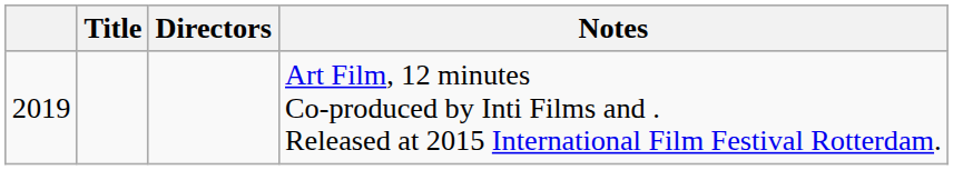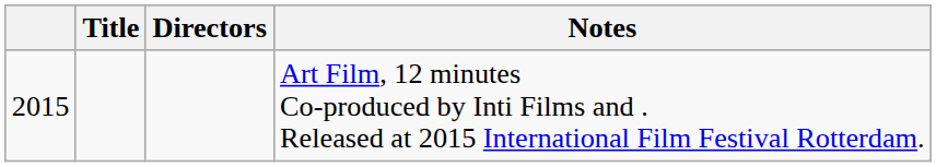row 2 | column 1: 2019 -> 2015
